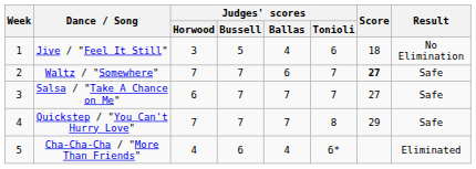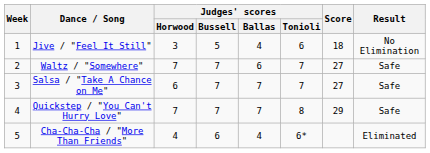Waltz / "Somewhere" | Score: bold -> normal
